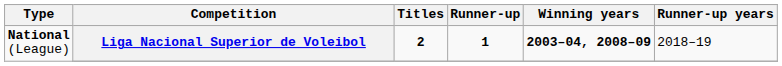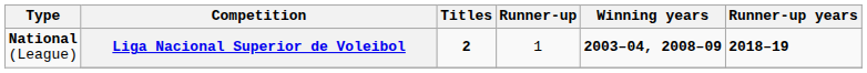Liga Nacional Superior de Voleibol | Runner-up: bold -> normal
Liga Nacional Superior de Voleibol | Runner-up years: normal -> bold
